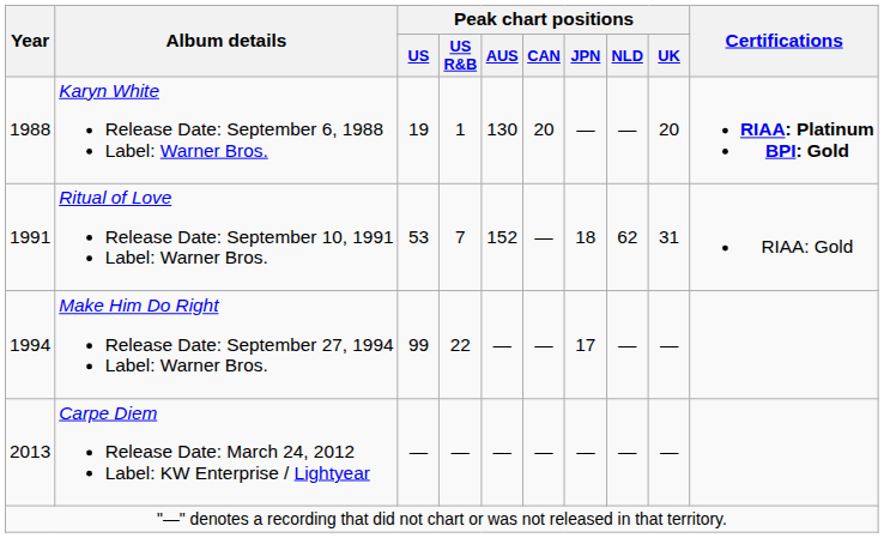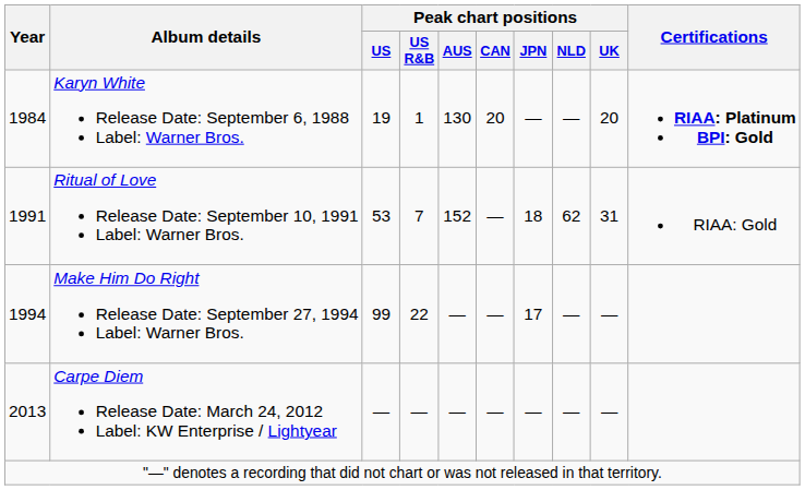row 3 | Year: 1988 -> 1984
